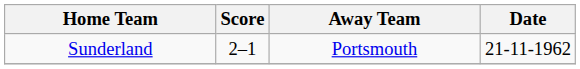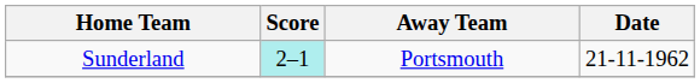Sunderland | Score: no background -> paleturquoise background
